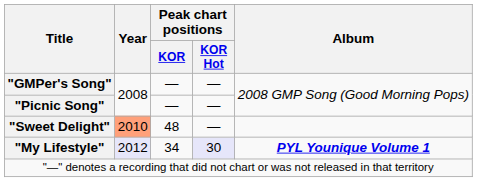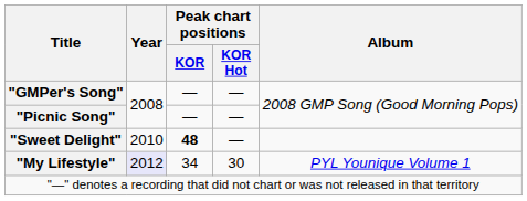"Sweet Delight" | Year: lightsalmon background -> no background
"Sweet Delight" | Peak chart positions / KOR: normal -> bold
"My Lifestyle" | Peak chart positions / KOR Hot: lavender background -> no background
"My Lifestyle" | Album: bold -> normal
